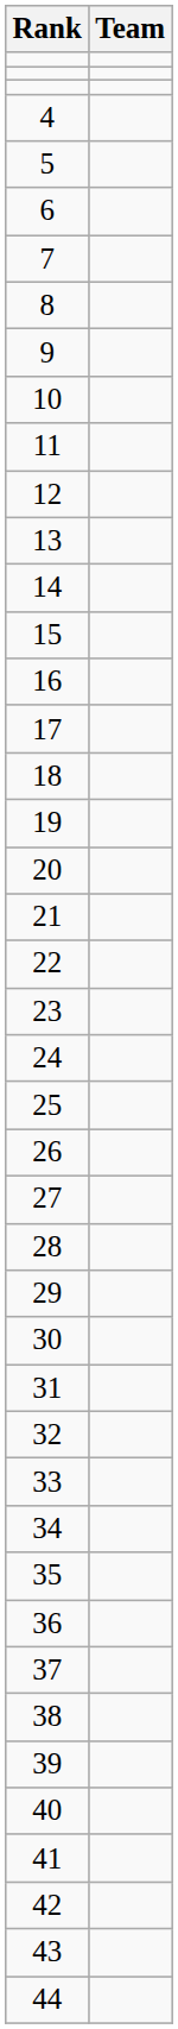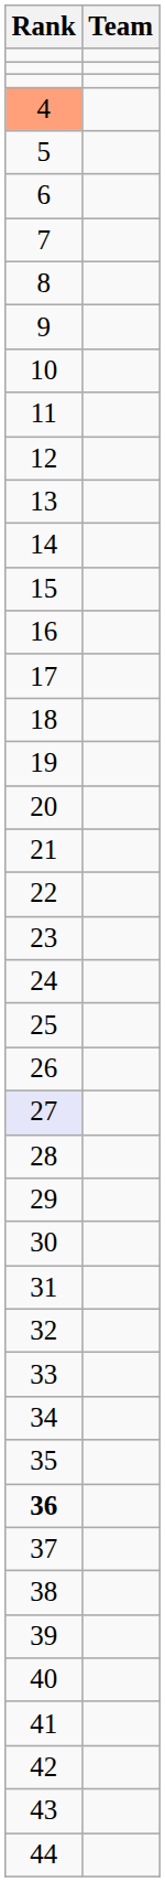row 5 | Rank: no background -> lightsalmon background
row 28 | Rank: no background -> lavender background
row 37 | Rank: normal -> bold
